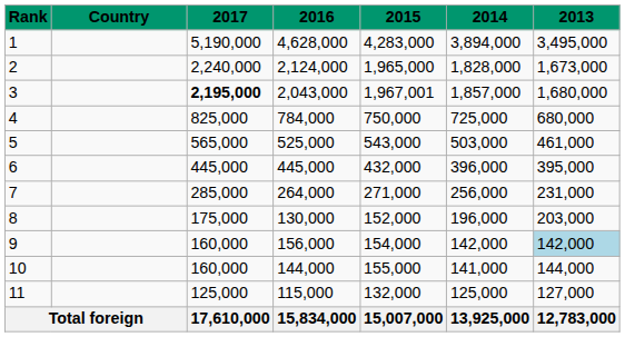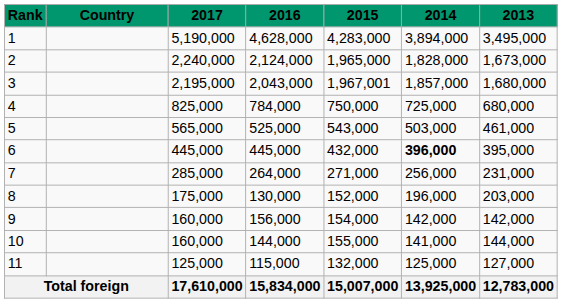3 | 2017: bold -> normal
6 | 2014: normal -> bold
9 | 2013: lightblue background -> no background
